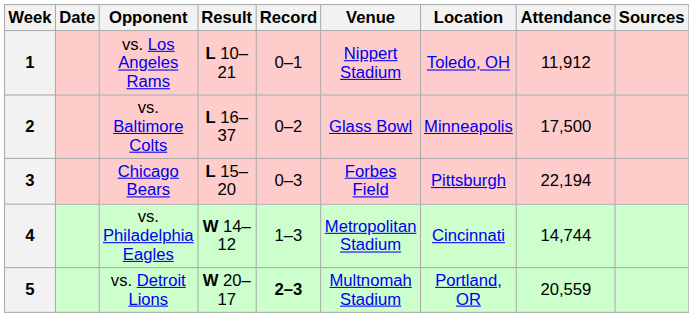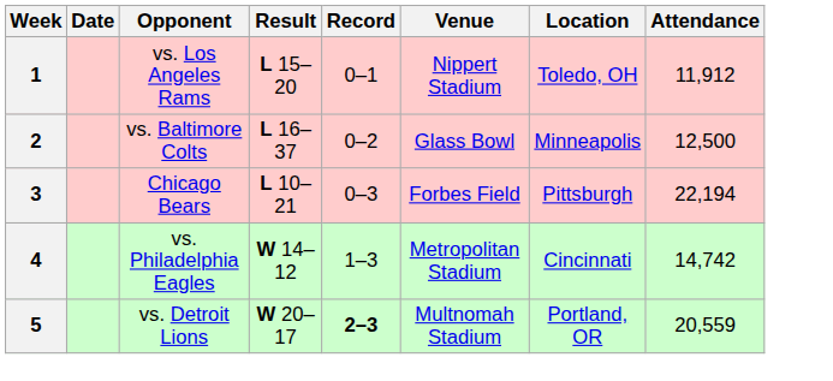- column: Sources
1 | Result: L 10–21 -> L 15–20
2 | Attendance: 17,500 -> 12,500
3 | Result: L 15–20 -> L 10–21
4 | Attendance: 14,744 -> 14,742
